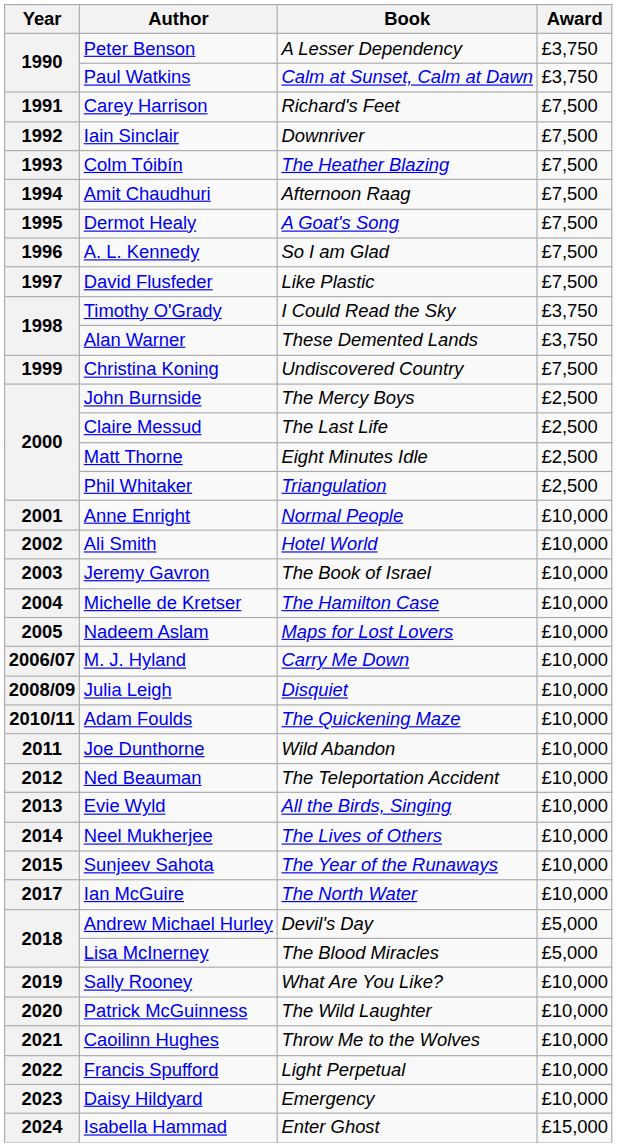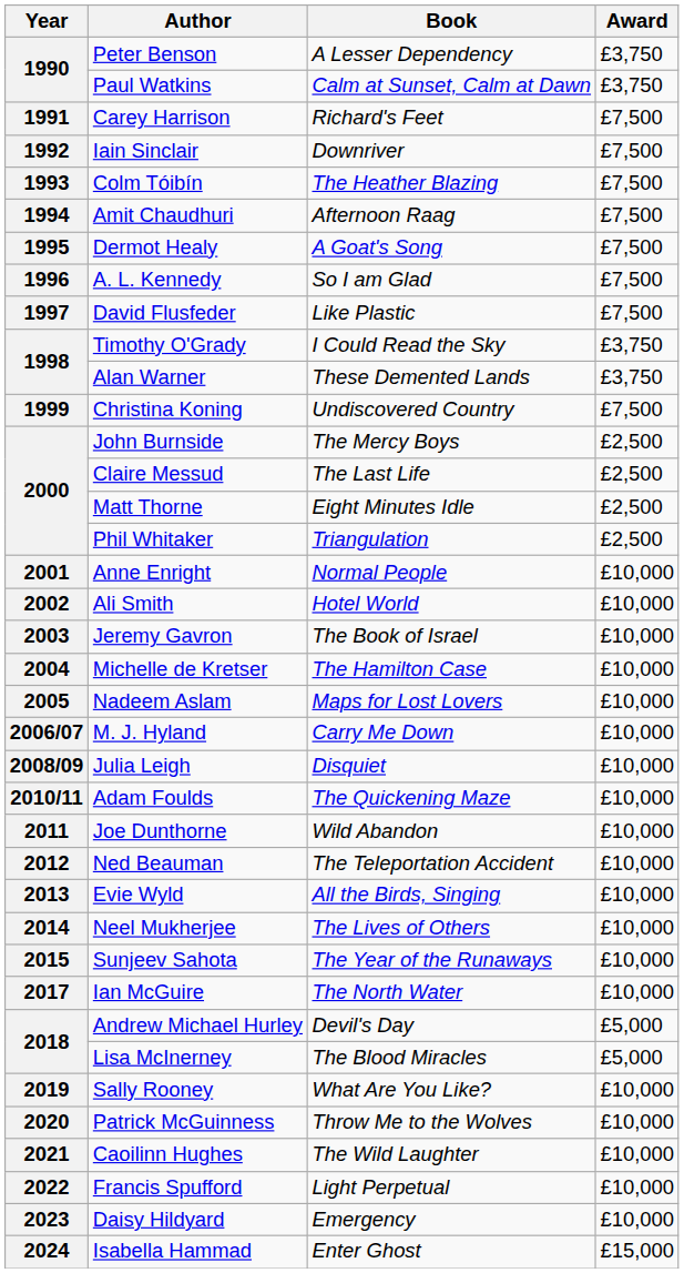Patrick McGuinness | Book: The Wild Laughter -> Throw Me to the Wolves
Caoilinn Hughes | Book: Throw Me to the Wolves -> The Wild Laughter
